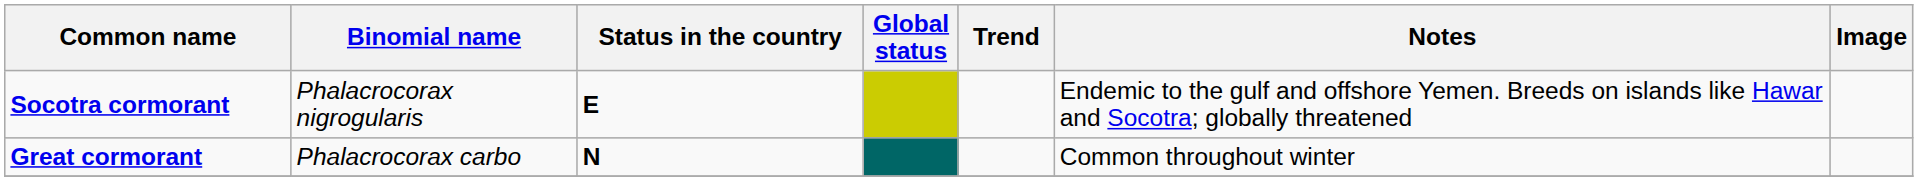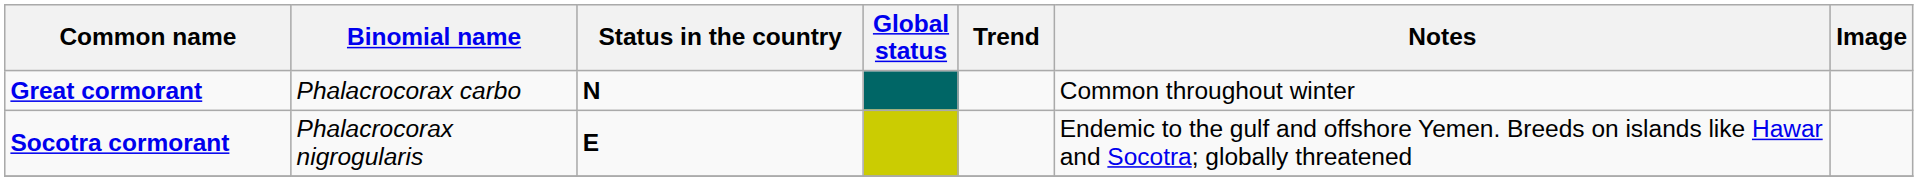rows swapped: Great cormorant <-> Socotra cormorant
